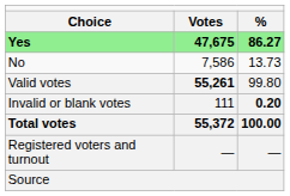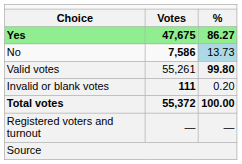No | column 2: normal -> bold
No | column 3: no background -> lightblue background
Valid votes | column 2: bold -> normal
Valid votes | column 3: normal -> bold
Invalid or blank votes | column 2: normal -> bold
Invalid or blank votes | column 3: bold -> normal
